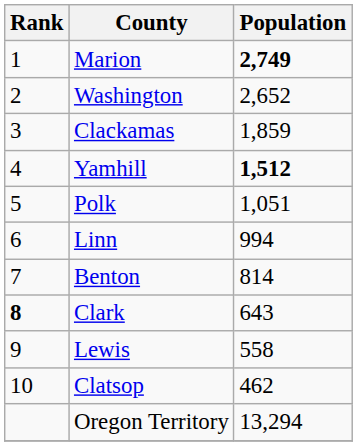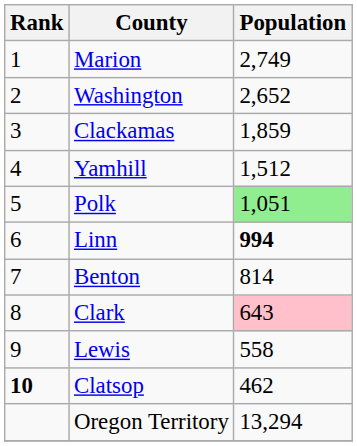Marion | Population: bold -> normal
Yamhill | Population: bold -> normal
Polk | Population: no background -> lightgreen background
Linn | Population: normal -> bold
Clark | Rank: bold -> normal
Clark | Population: no background -> pink background
Clatsop | Rank: normal -> bold
